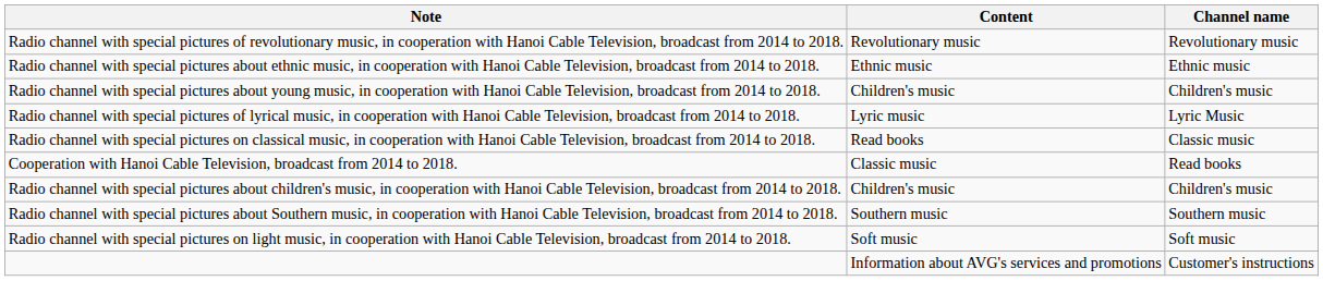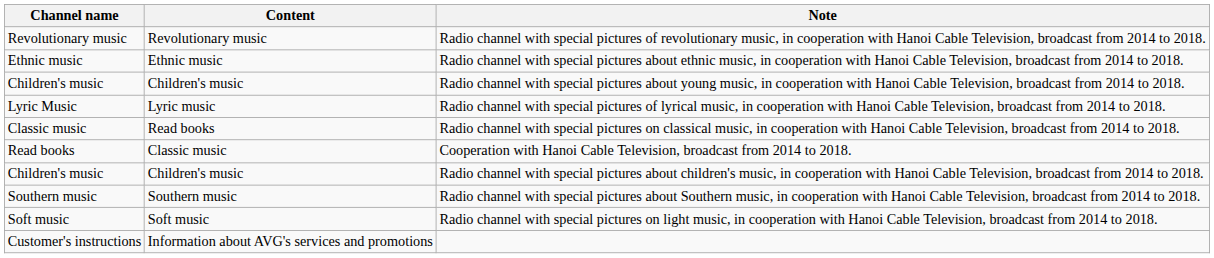columns swapped: Channel name <-> Note
